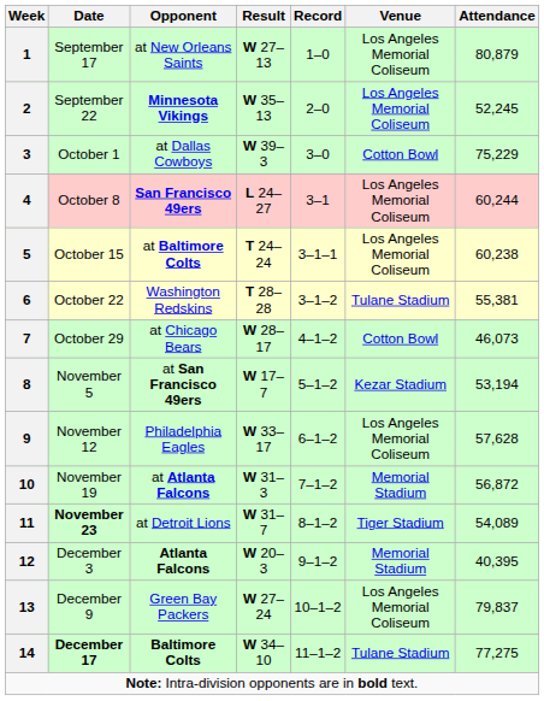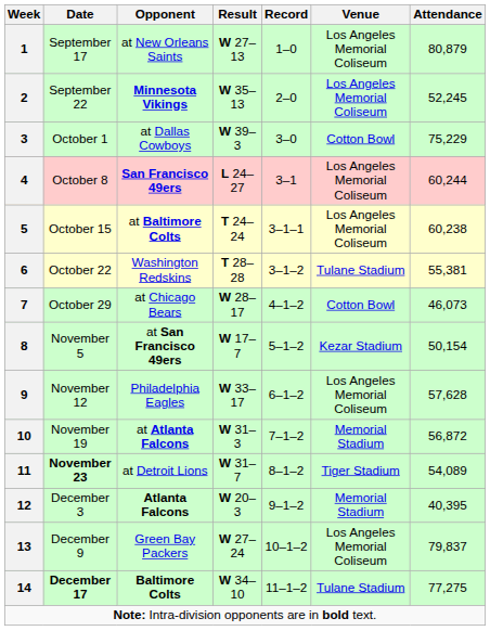8 | Attendance: 53,194 -> 50,154
